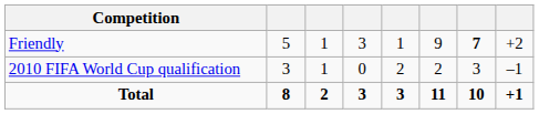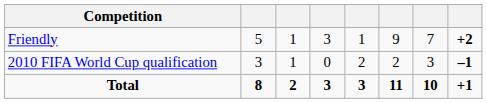Friendly | column 7: bold -> normal
Friendly | column 8: normal -> bold
2010 FIFA World Cup qualification | column 8: normal -> bold
